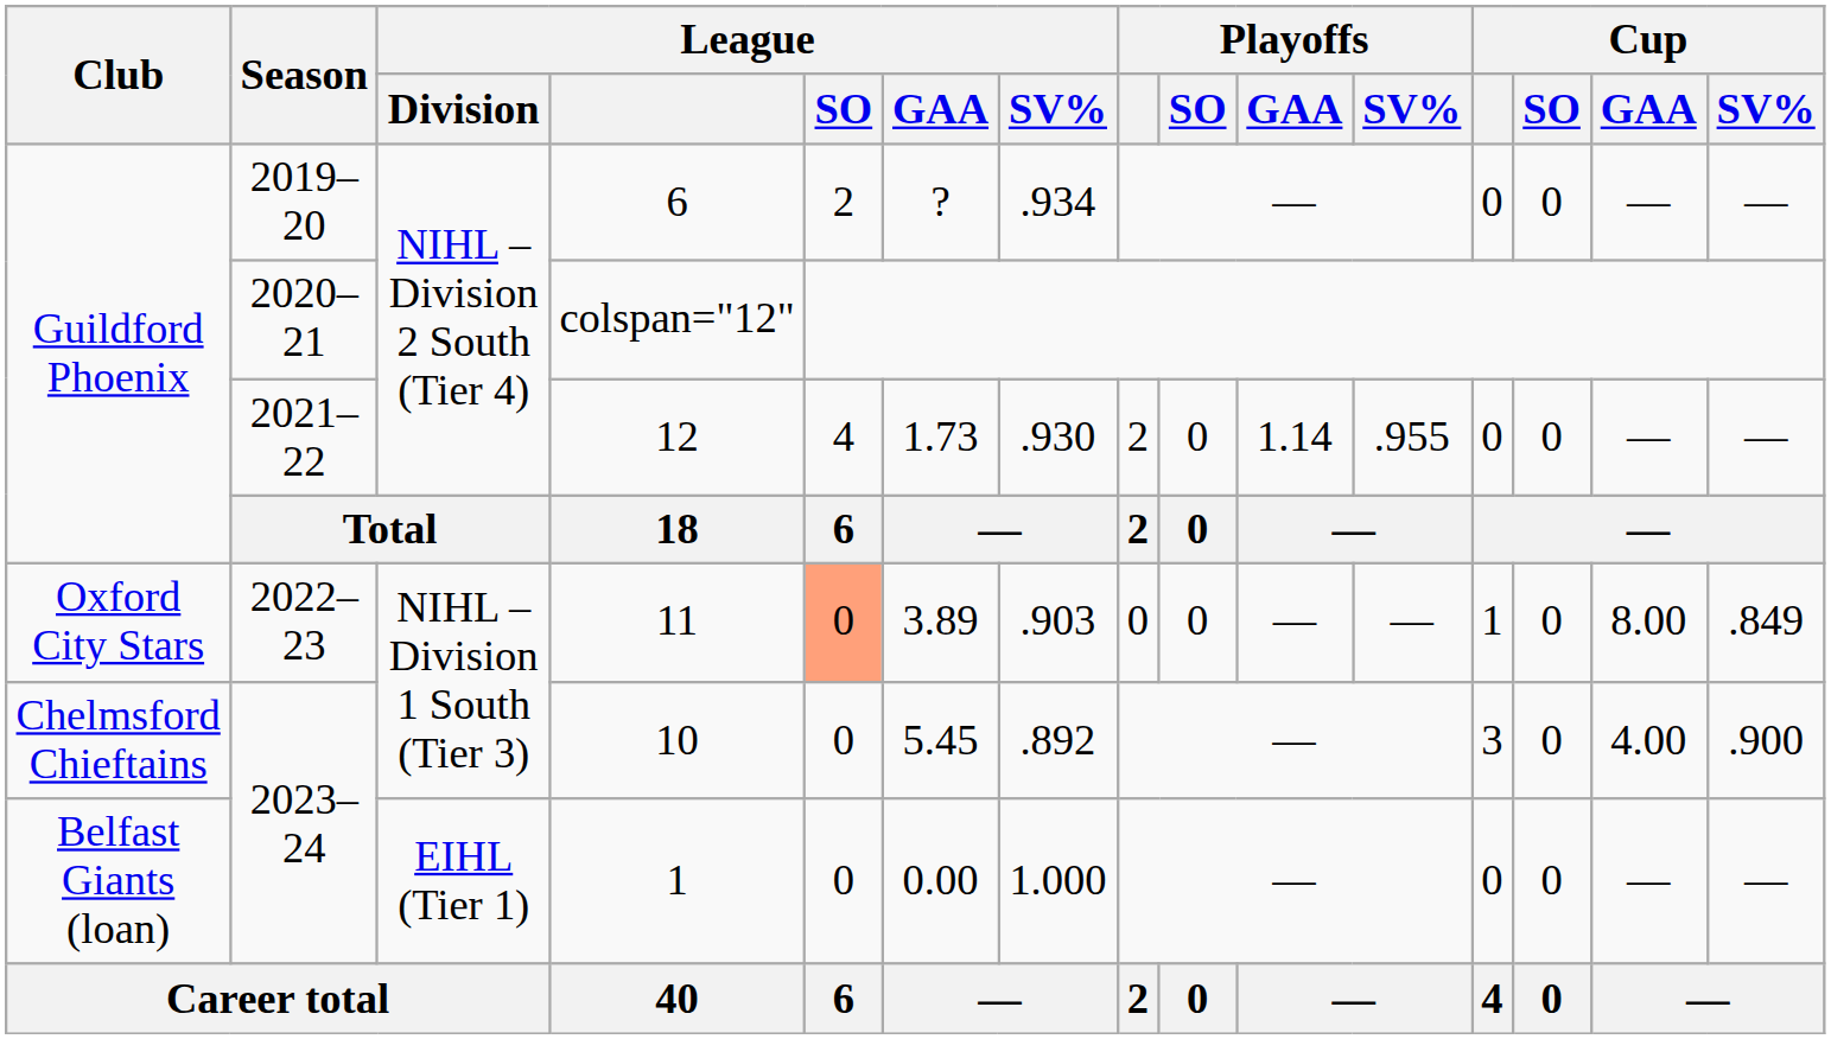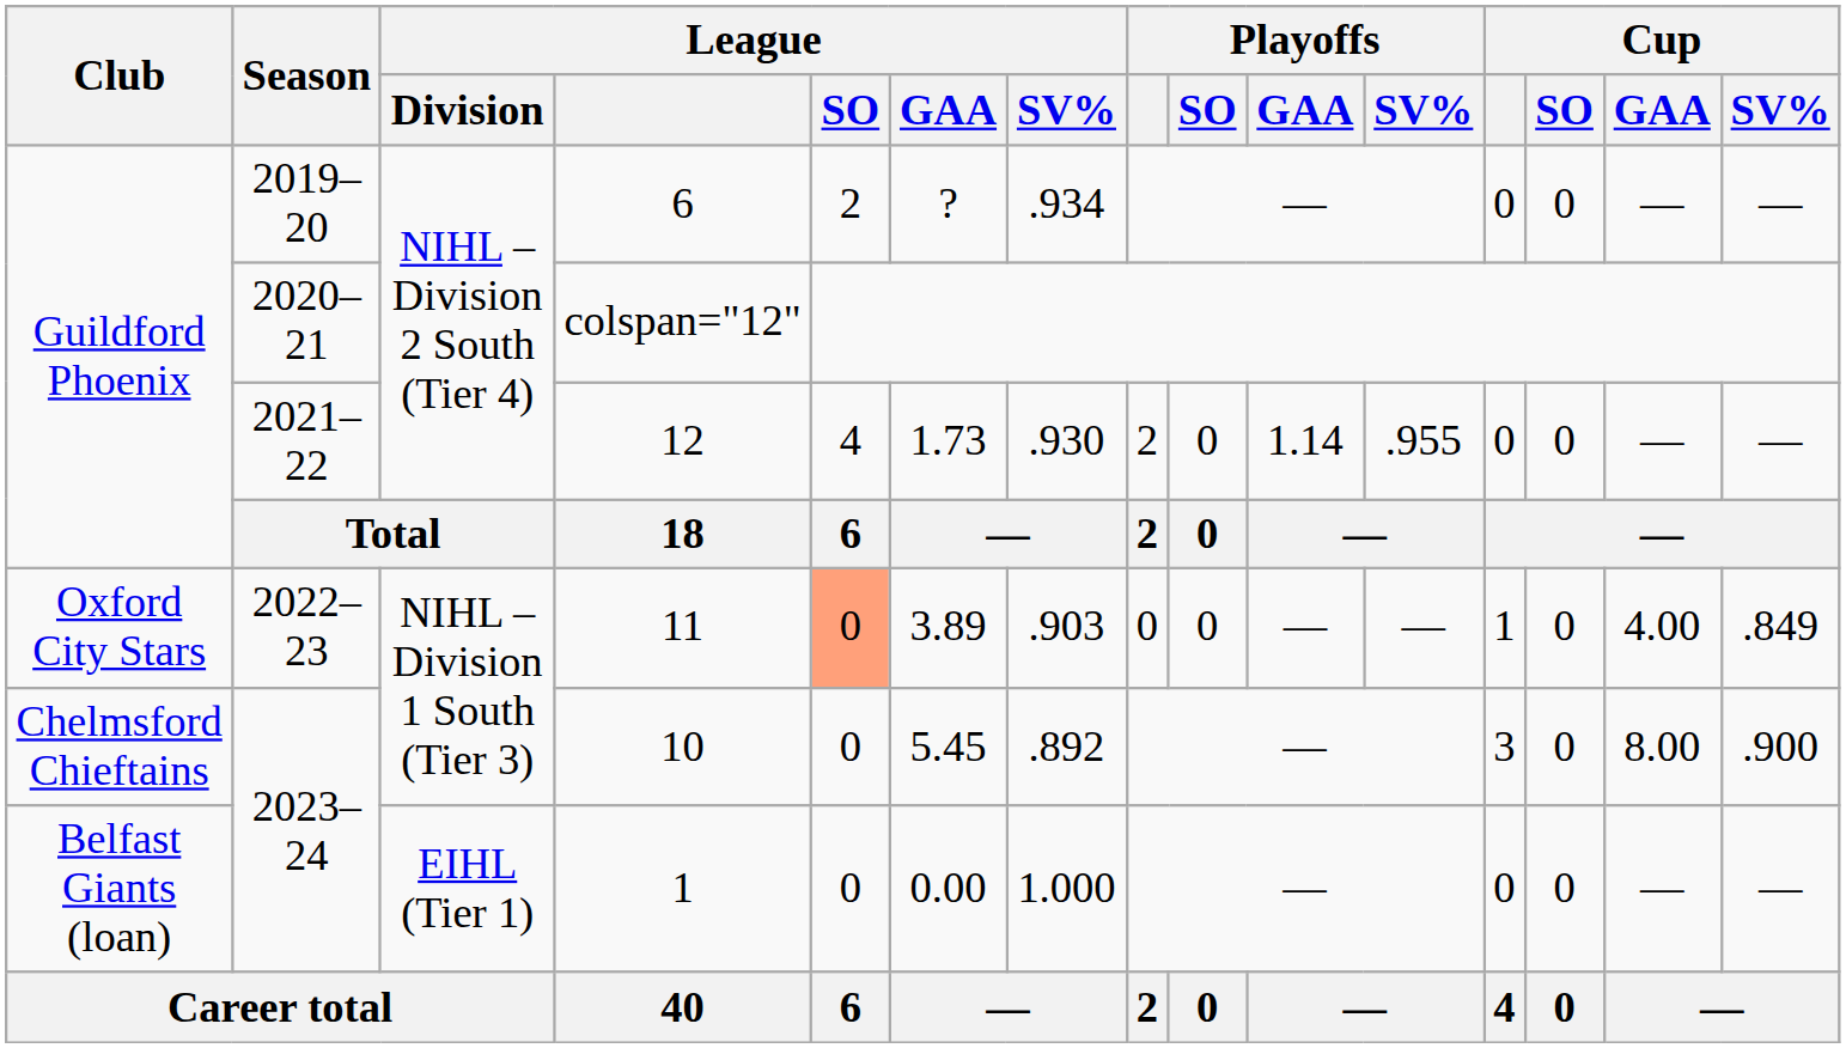11 | Cup / GAA: 8.00 -> 4.00
10 | Cup / GAA: 4.00 -> 8.00
